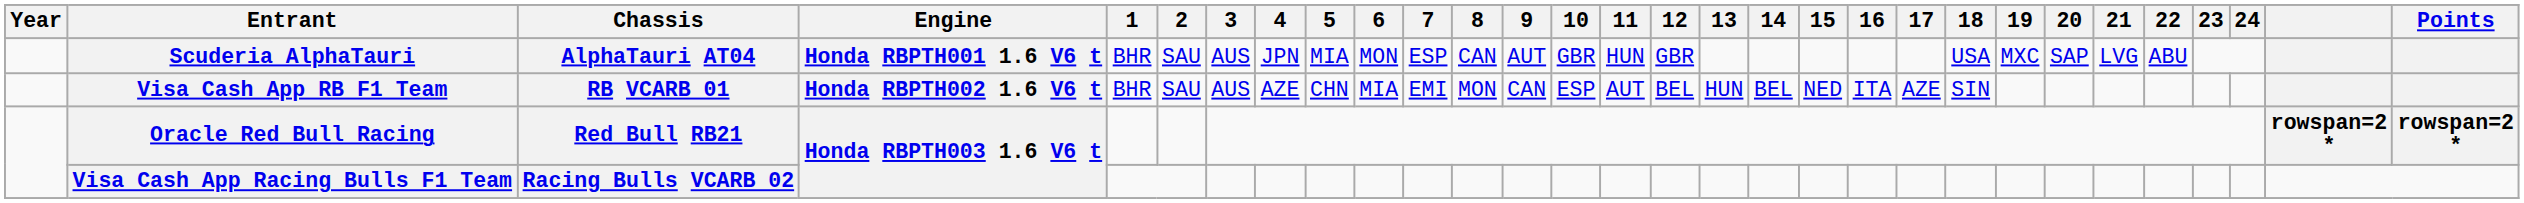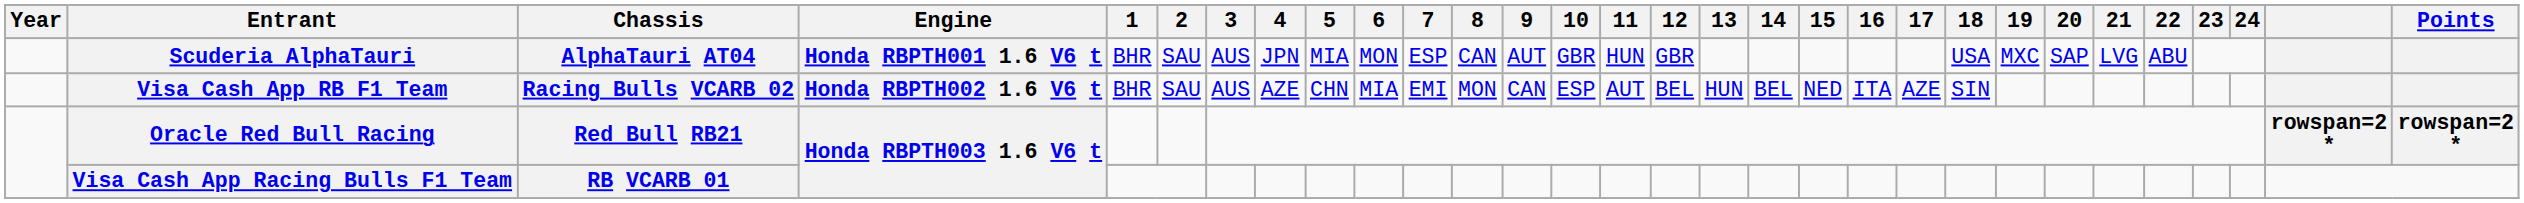Visa Cash App RB F1 Team | Chassis: RB VCARB 01 -> Racing Bulls VCARB 02
Visa Cash App Racing Bulls F1 Team | Chassis: Racing Bulls VCARB 02 -> RB VCARB 01
